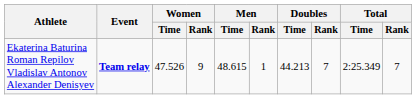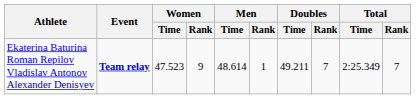row 3 | Women / Time: 47.526 -> 47.523
row 3 | Men / Time: 48.615 -> 48.614
row 3 | Doubles / Time: 44.213 -> 49.211
